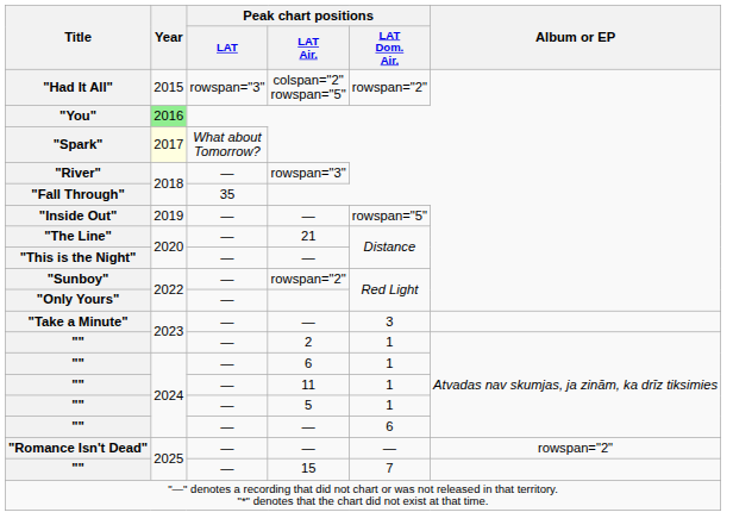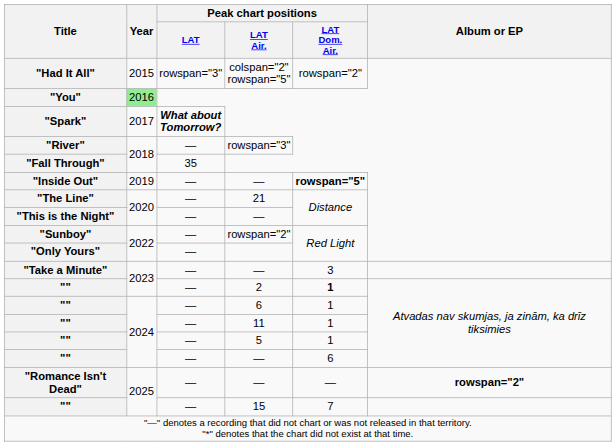"Spark" | Year: lightyellow background -> no background
"Spark" | Peak chart positions / LAT: normal -> bold
"Inside Out" | Peak chart positions / LAT Dom. Air.: normal -> bold
"" / 2 | Peak chart positions / LAT Dom. Air.: normal -> bold
"Romance Isn't Dead" | Album or EP: normal -> bold
